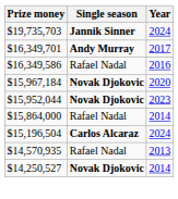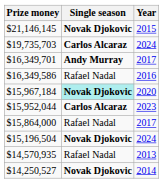+ row: $21,146,145 | Novak Djokovic | 2015
$19,735,703 | Single season: Jannik Sinner -> Carlos Alcaraz
$15,967,184 | Single season: no background -> paleturquoise background
$15,952,044 | Single season: Novak Djokovic -> Carlos Alcaraz
$15,864,000 | Year: 2014 -> 2017
$15,196,504 | Single season: Carlos Alcaraz -> Novak Djokovic
